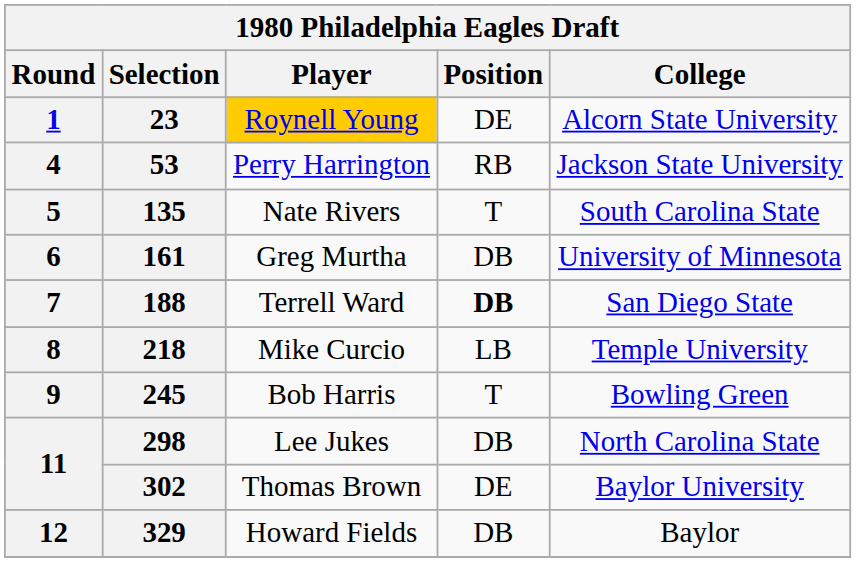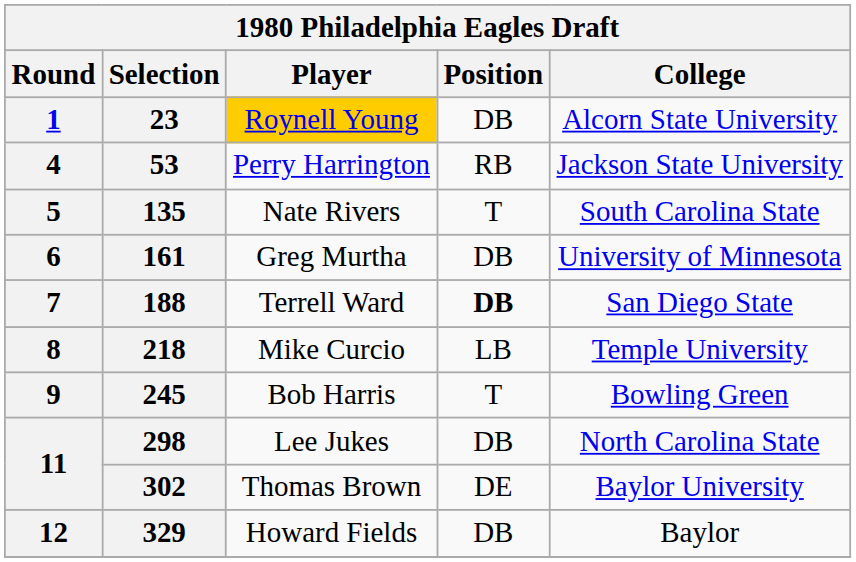23 | Position: DE -> DB
